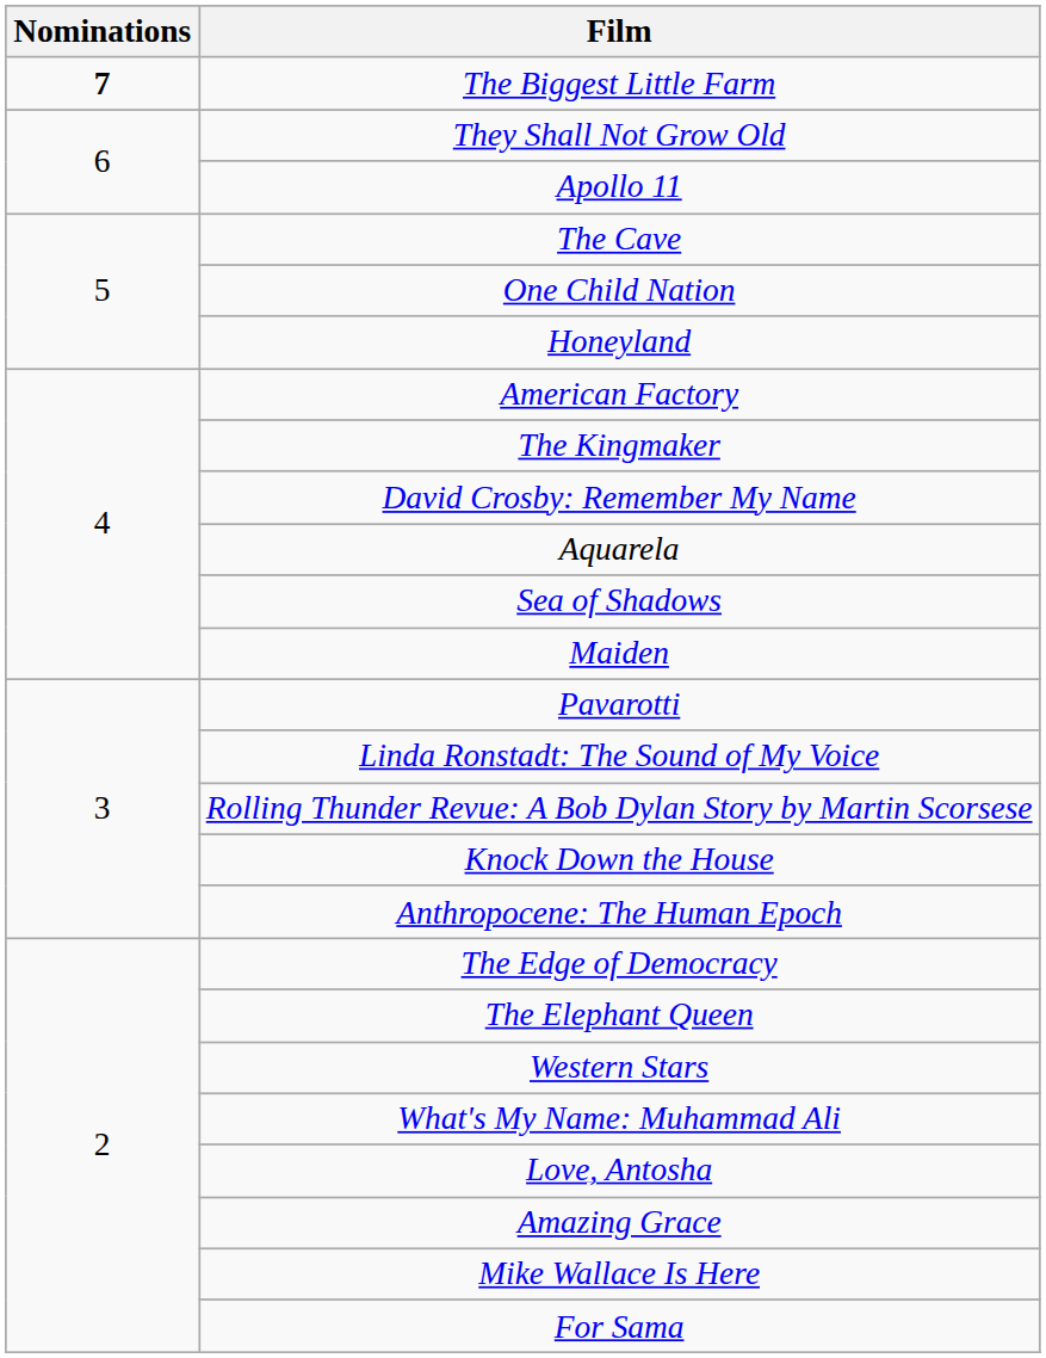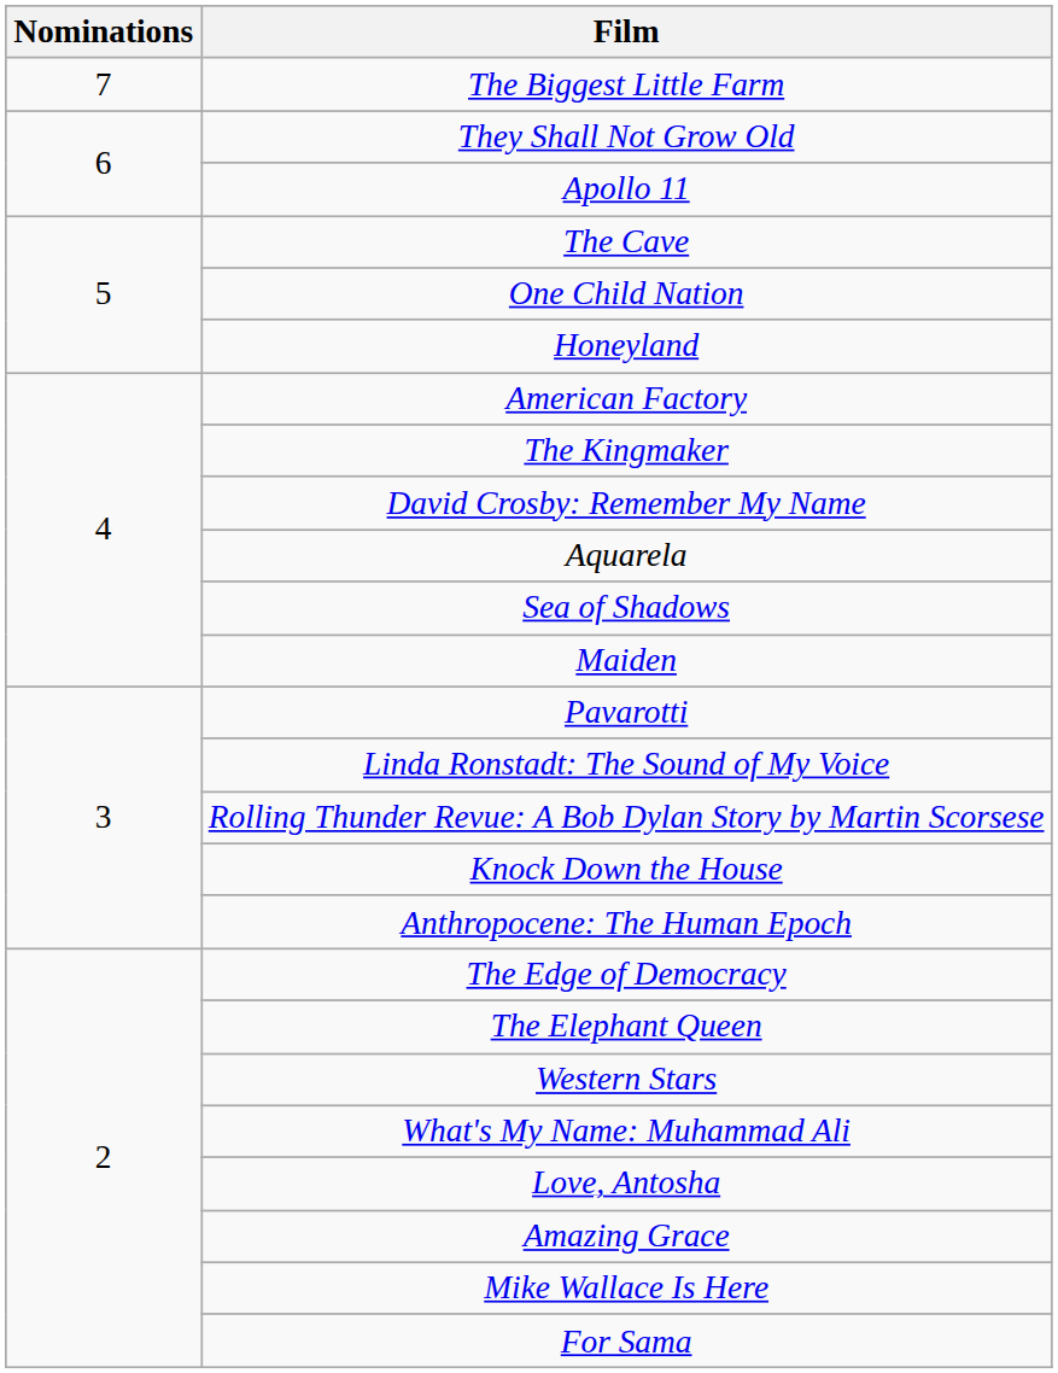The Biggest Little Farm | Nominations: bold -> normal
